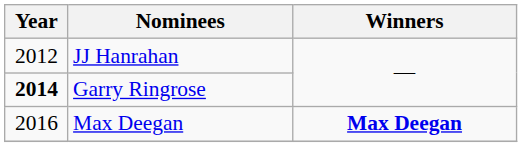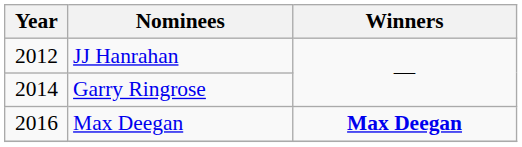Garry Ringrose | Year: bold -> normal
